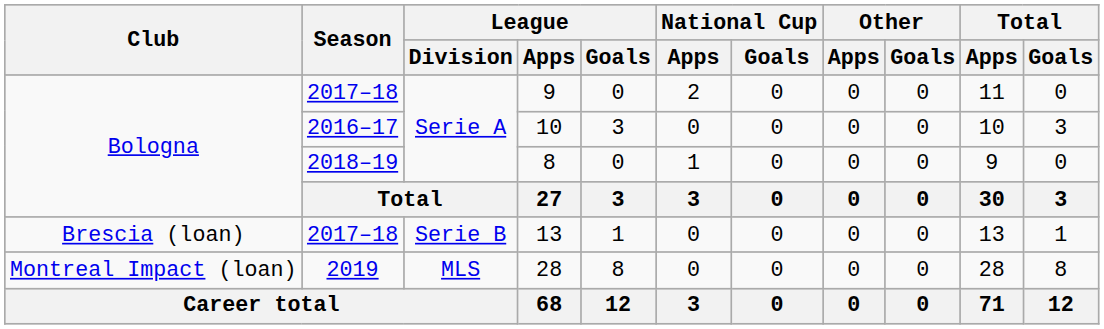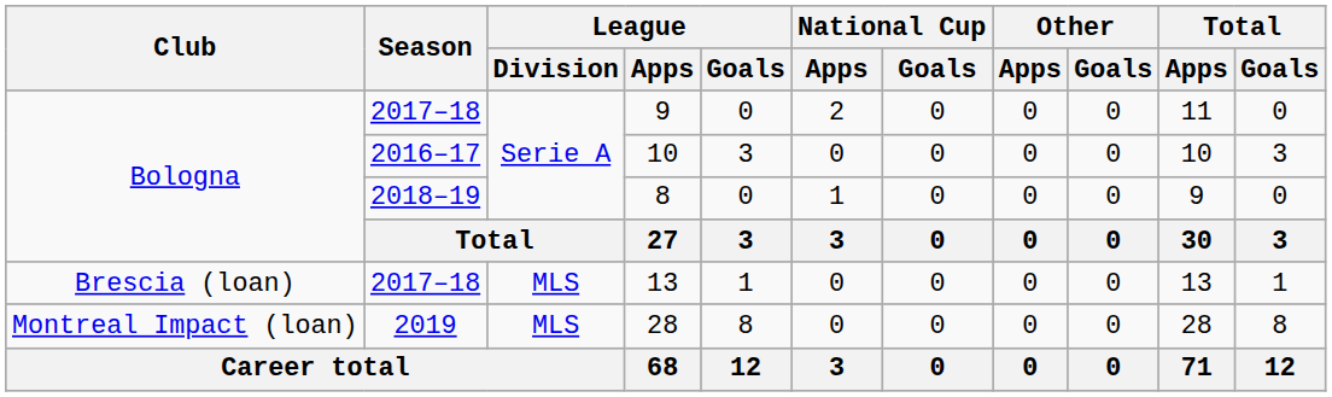row 7 | League / Division: Serie B -> MLS
